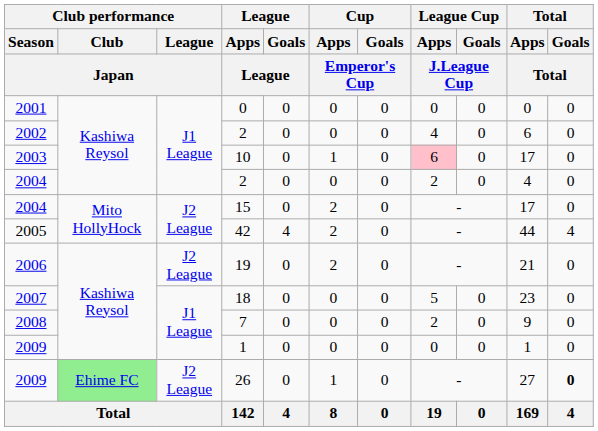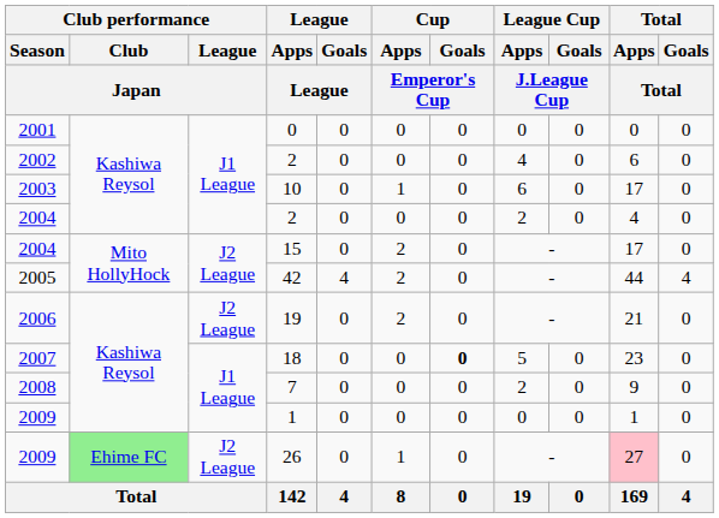10 | League Cup / Apps / J.League Cup: pink background -> no background
18 | Cup / Goals / Emperor's Cup: normal -> bold
26 | Total / Apps / Total: no background -> pink background
26 | Total / Goals / Total: bold -> normal
